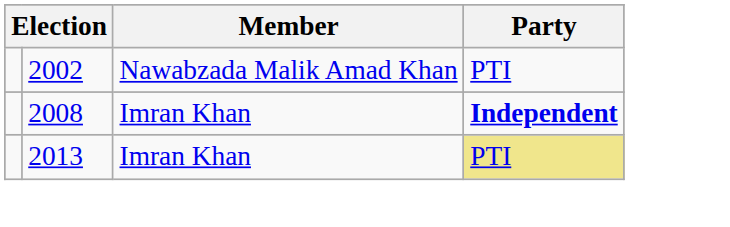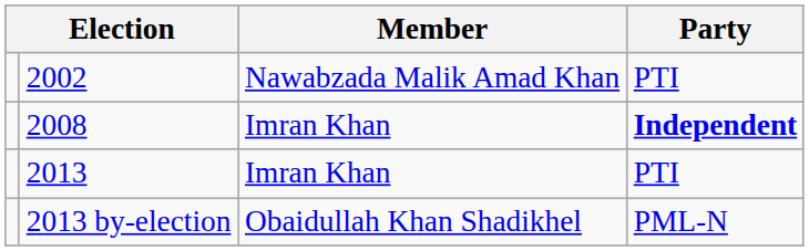2013 | Party: khaki background -> no background
+ row: 2013 by-election | Obaidullah Khan Shadikhel | PML-N
